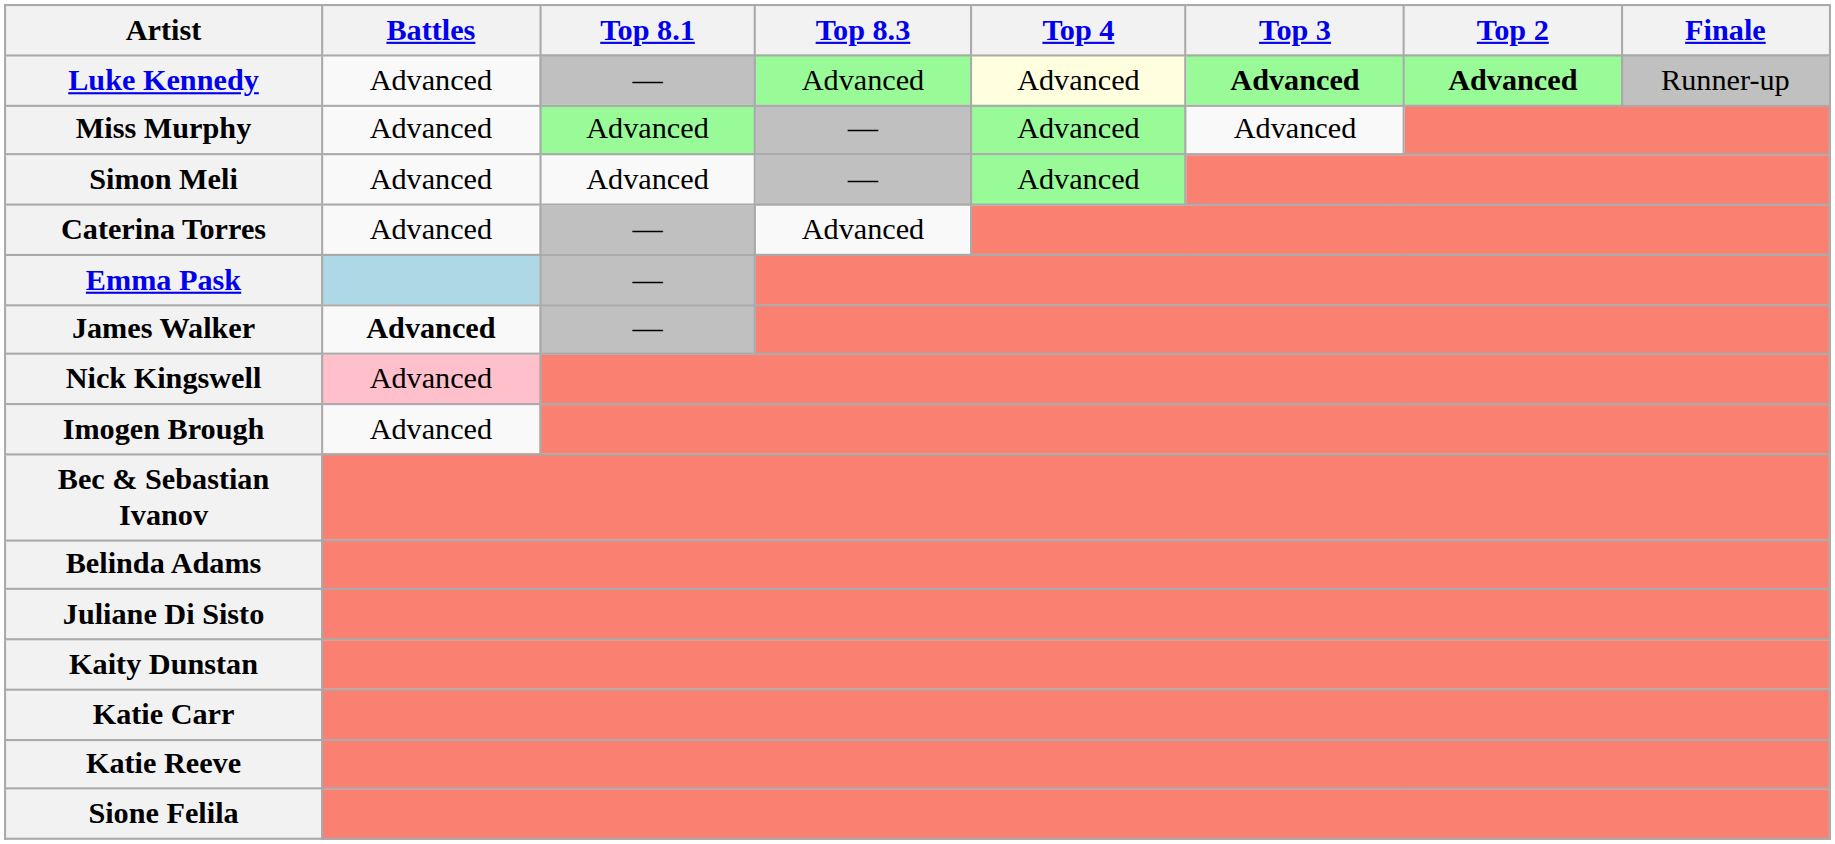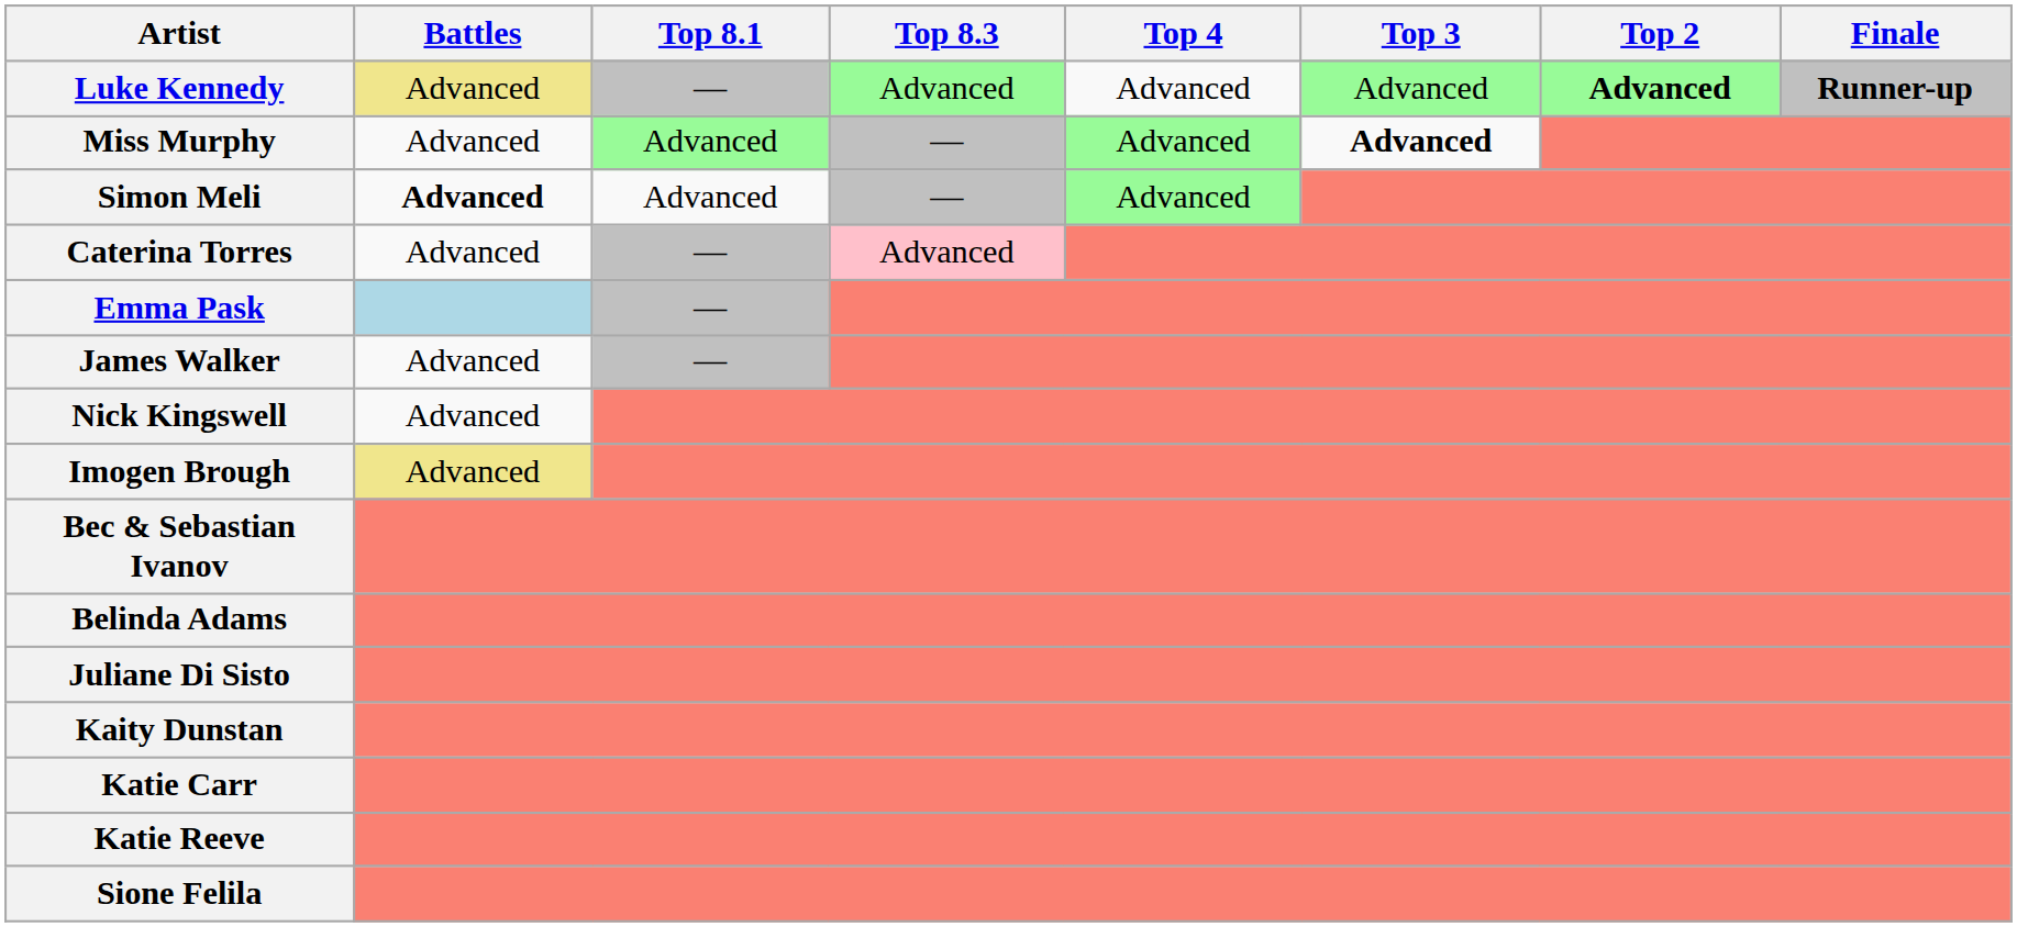Luke Kennedy | Battles: no background -> khaki background
Luke Kennedy | Top 4: lightyellow background -> no background
Luke Kennedy | Top 3: bold -> normal
Luke Kennedy | Finale: normal -> bold
Miss Murphy | Top 3: normal -> bold
Simon Meli | Battles: normal -> bold
Caterina Torres | Top 8.3: no background -> pink background
James Walker | Battles: bold -> normal
Nick Kingswell | Battles: pink background -> no background
Imogen Brough | Battles: no background -> khaki background
